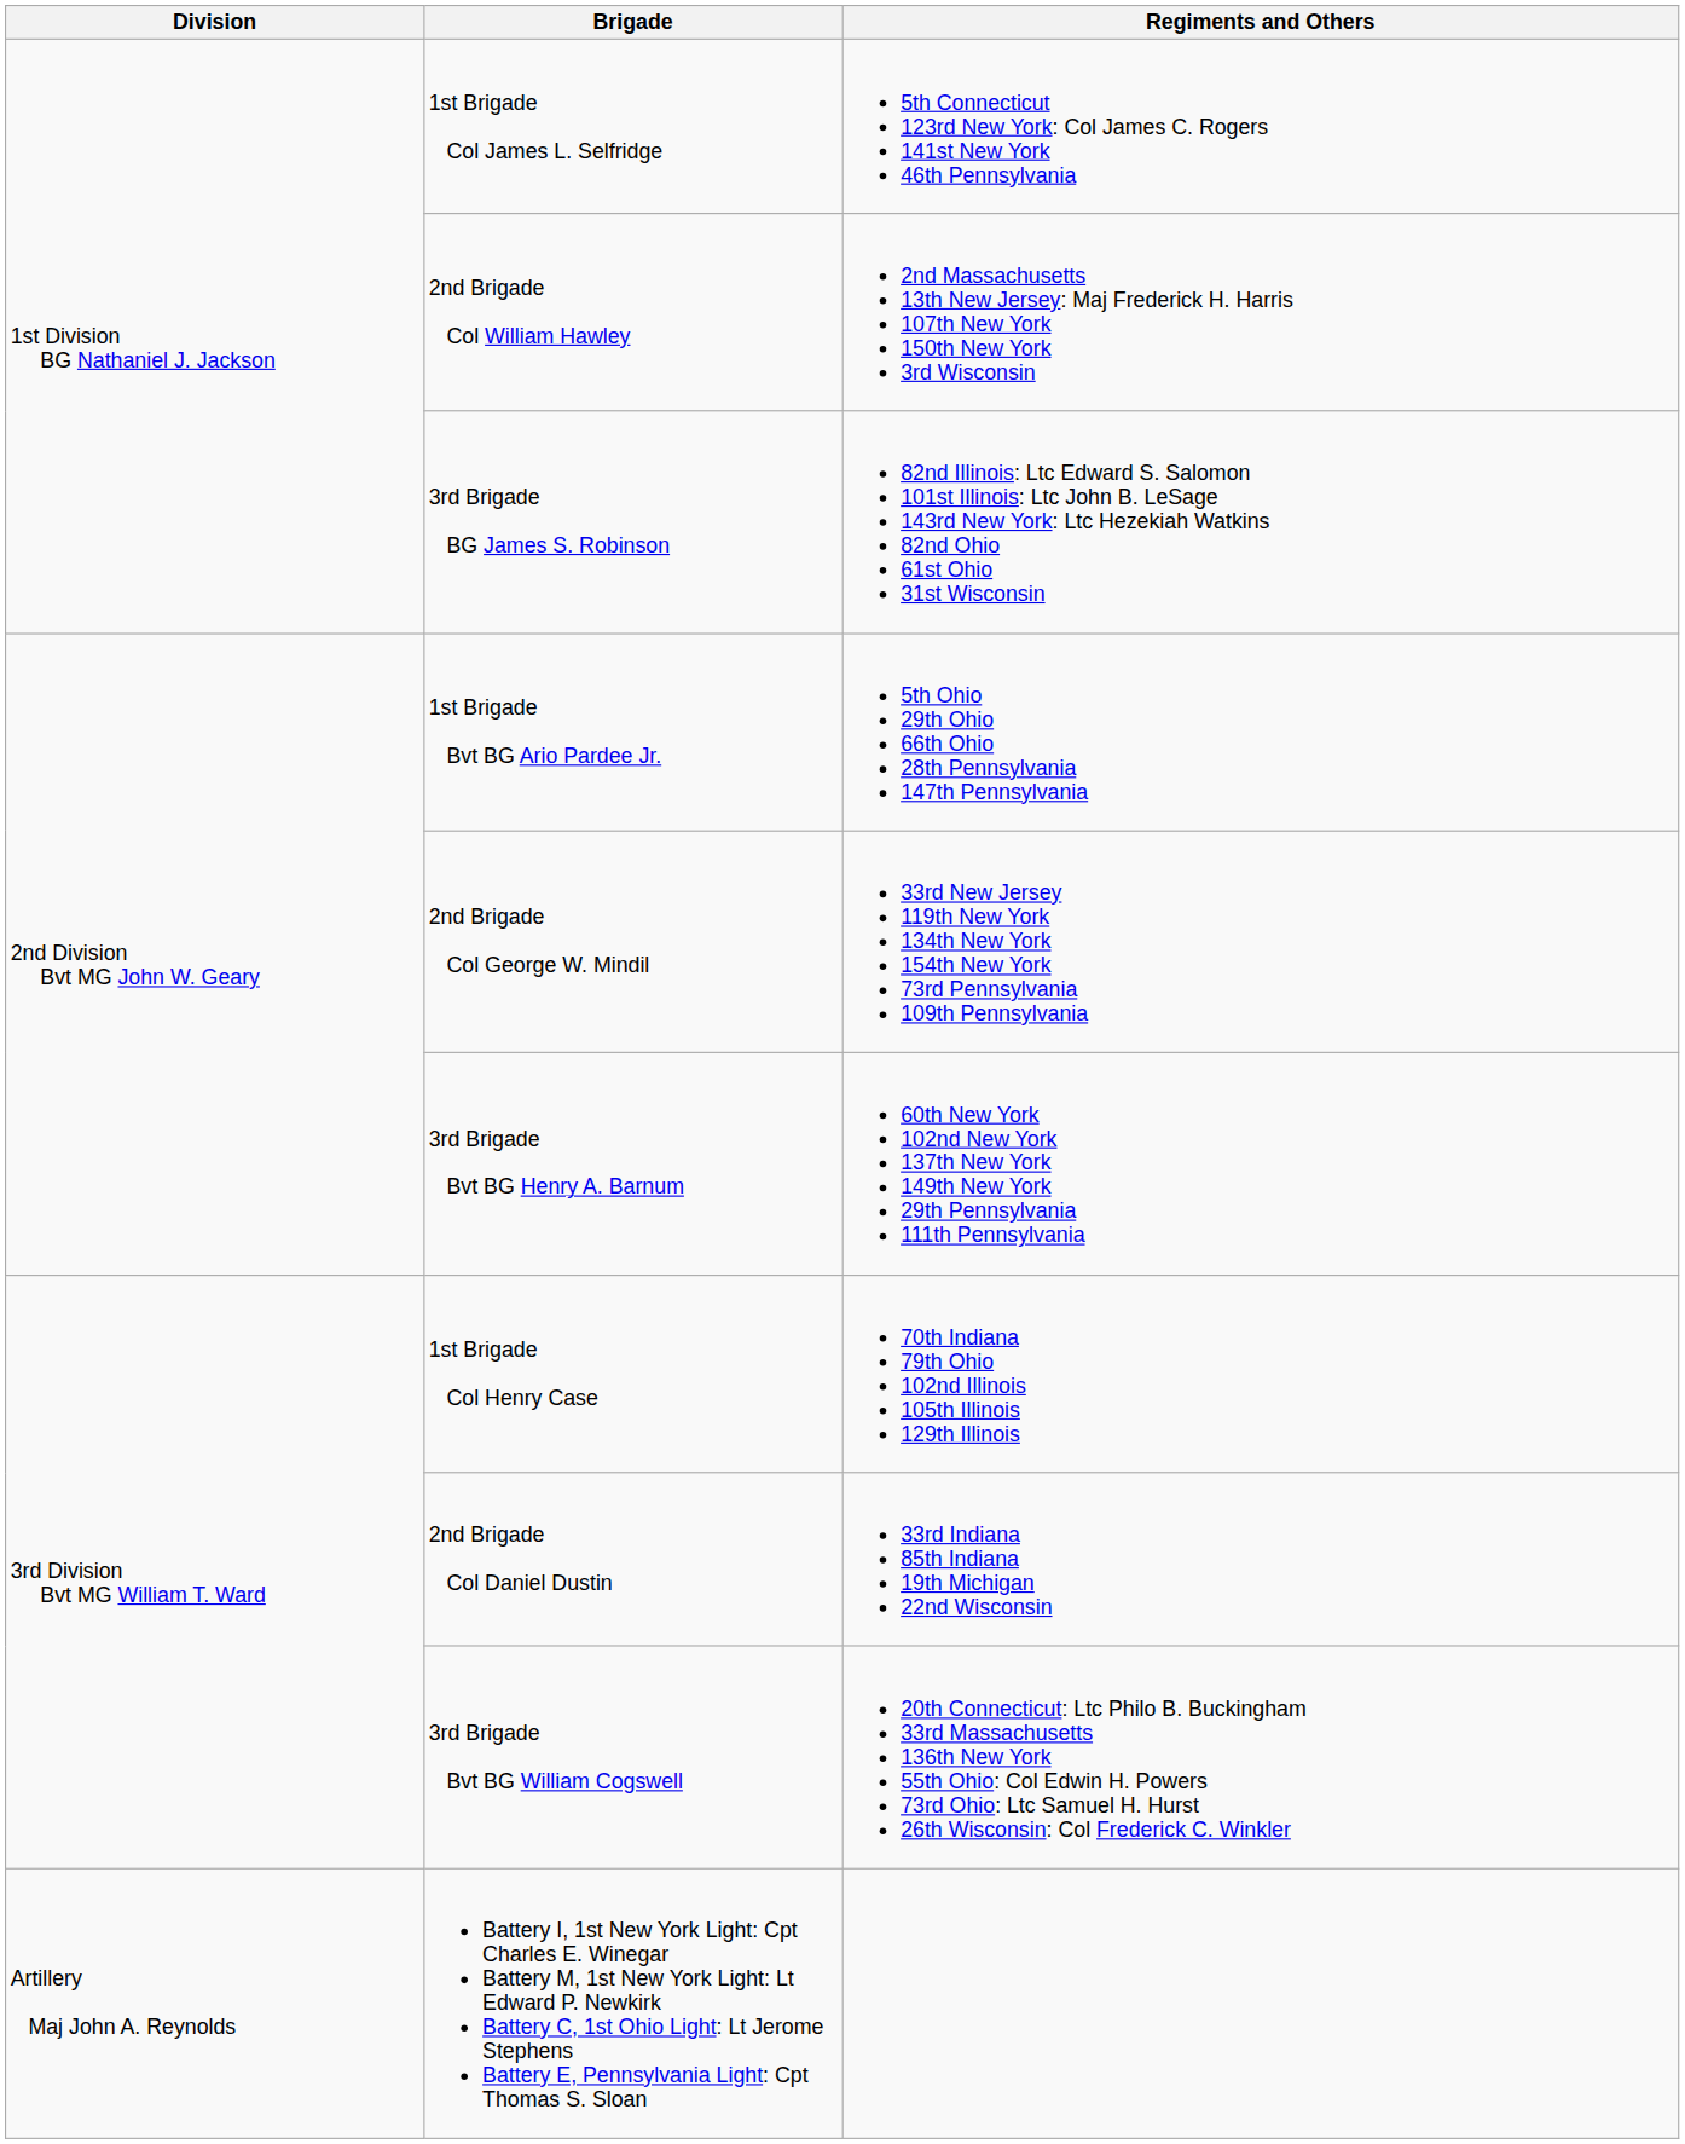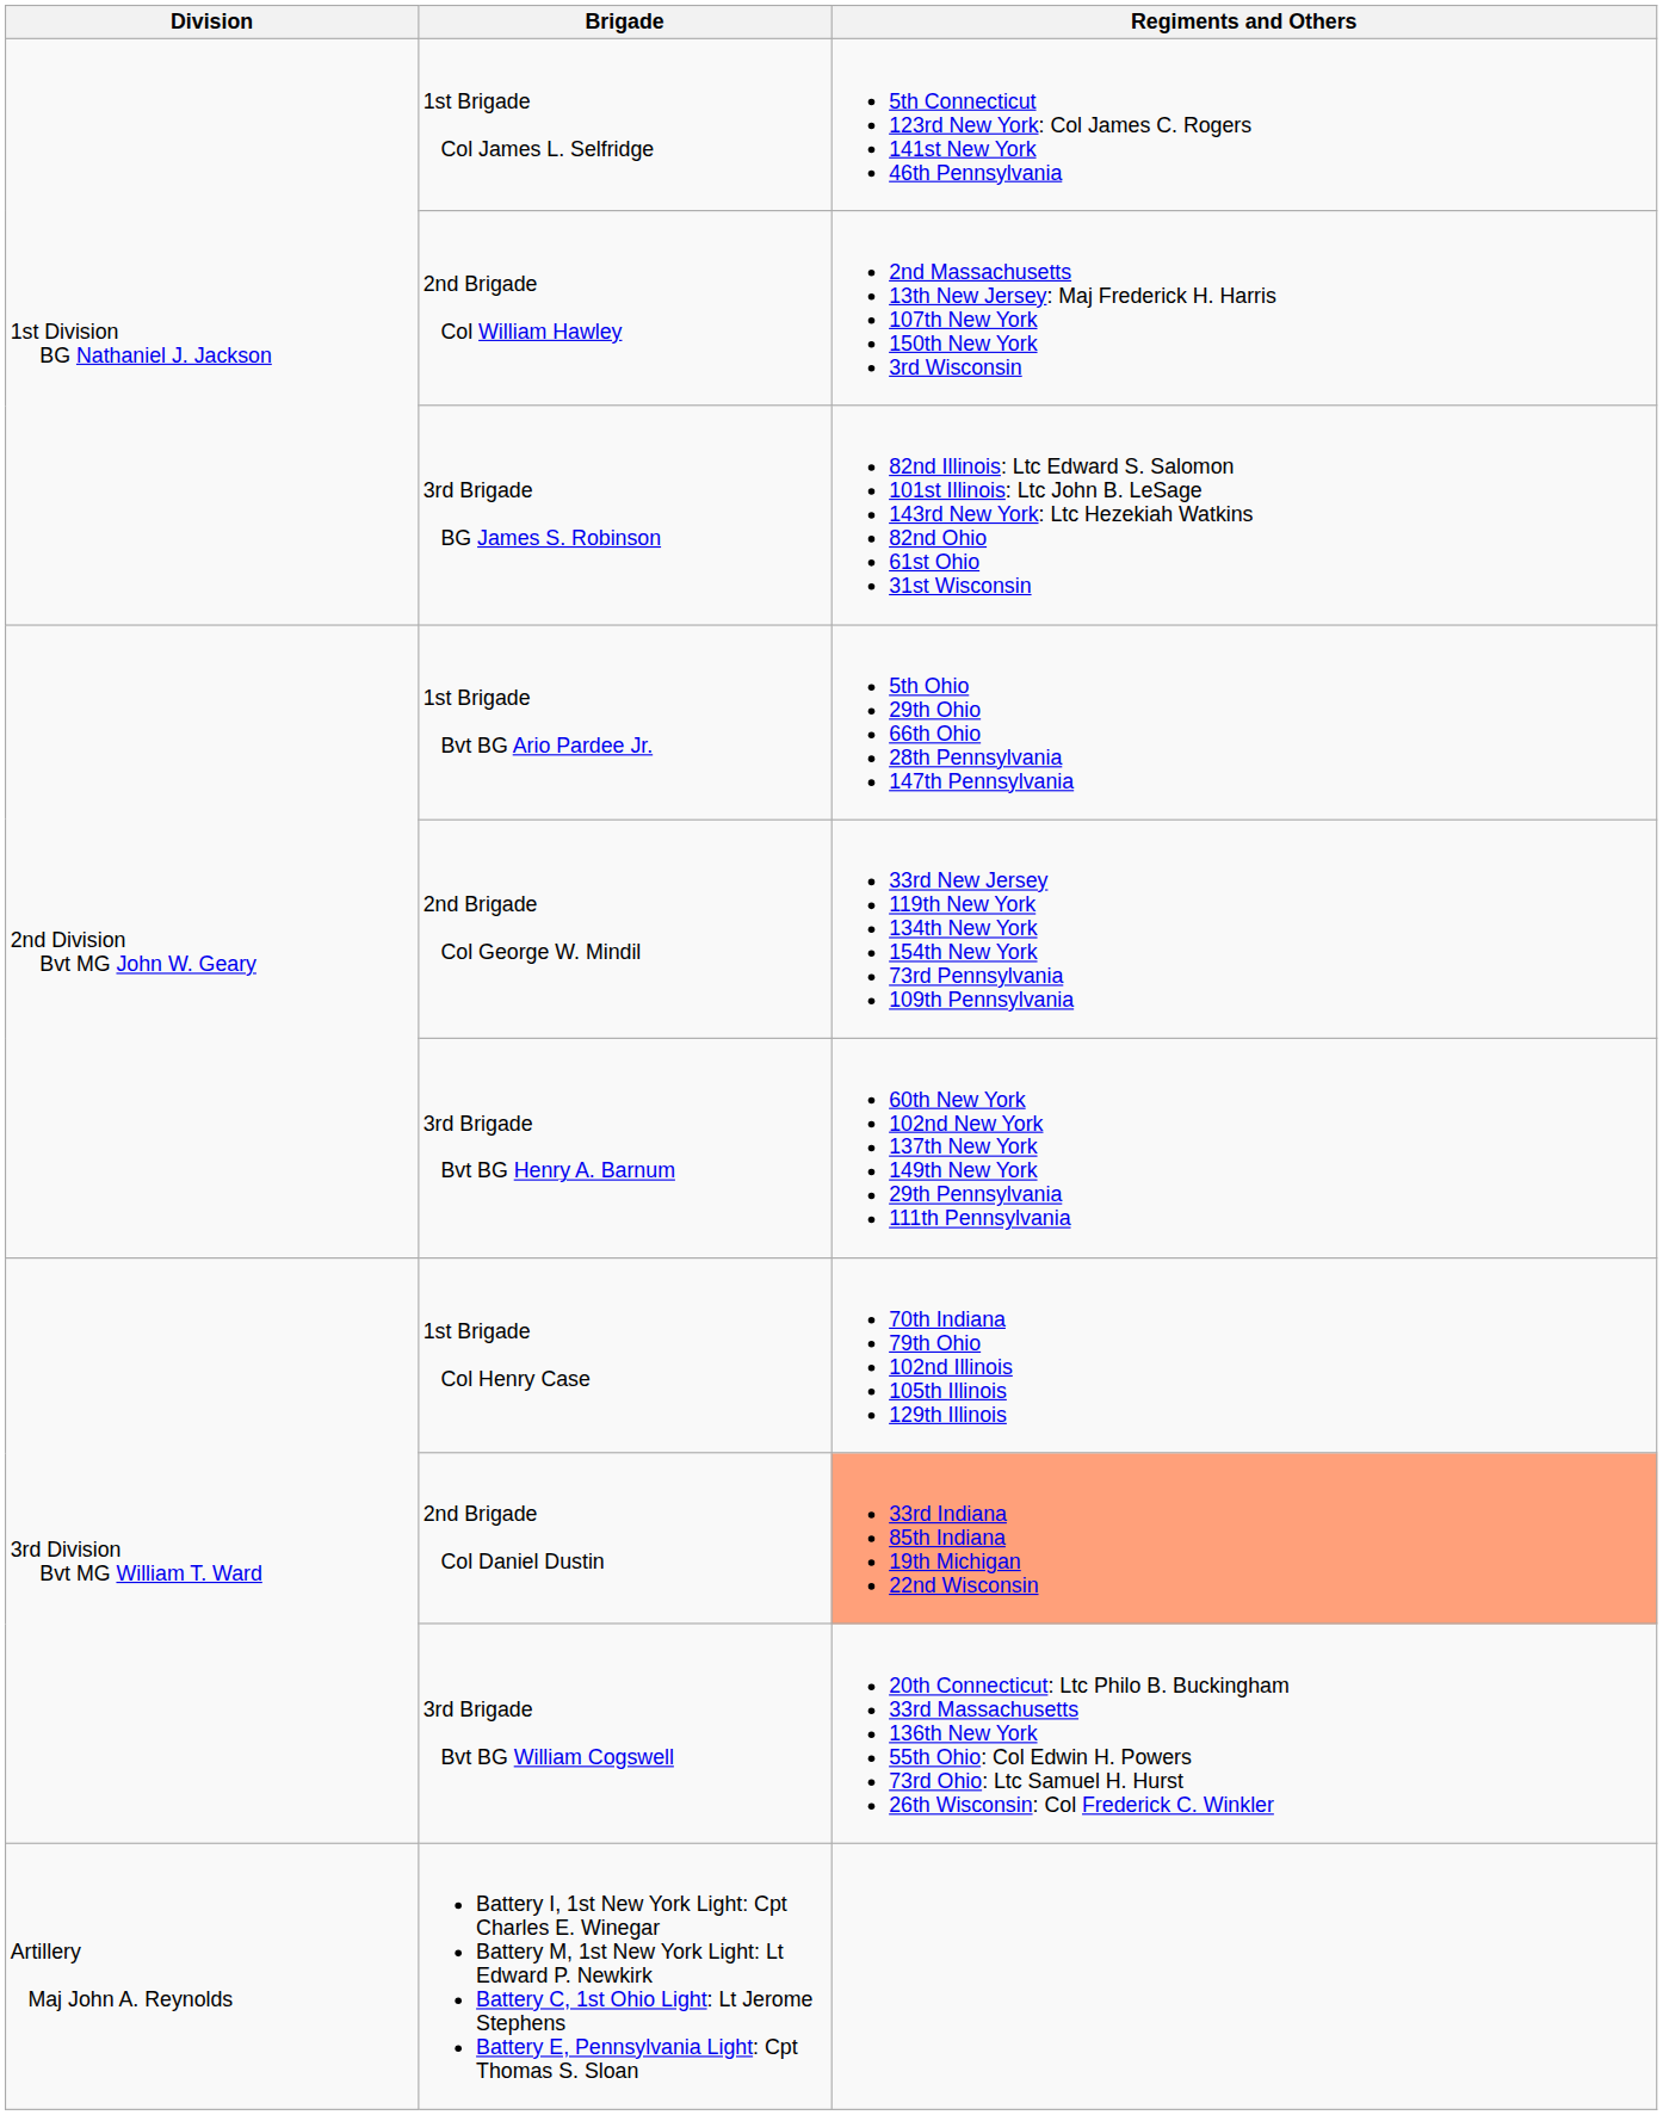2nd Brigade Col Daniel Dustin | Regiments and Others: no background -> lightsalmon background
